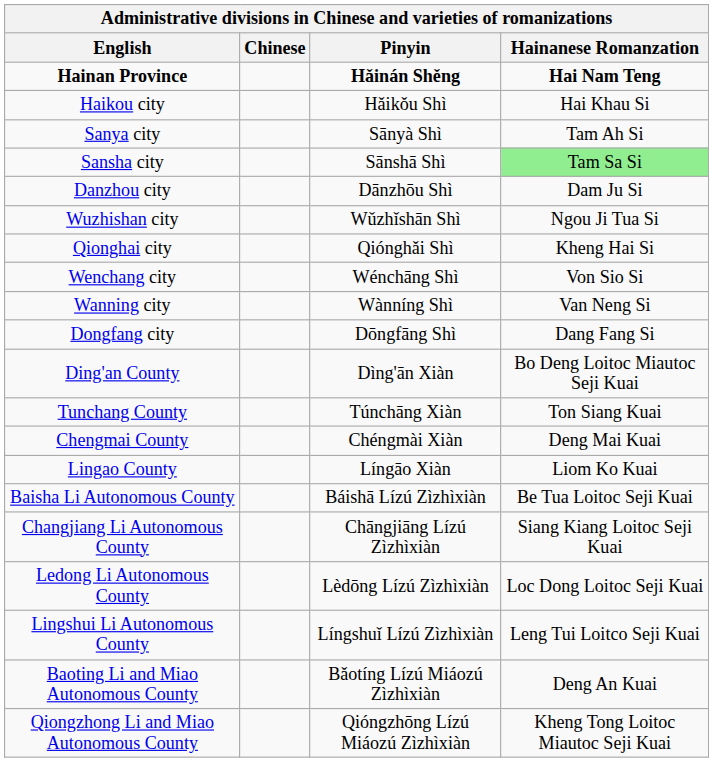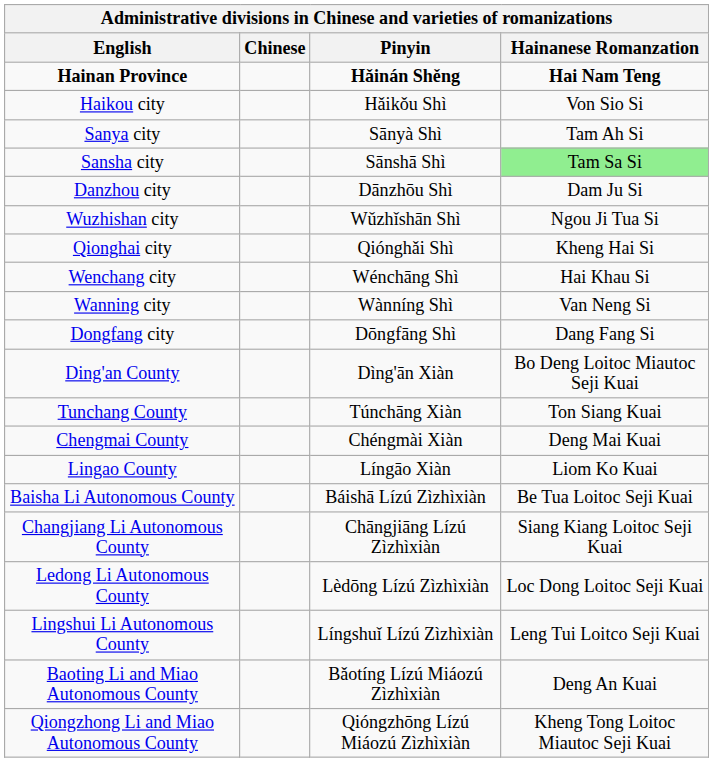Haikou city | Hainanese Romanzation: Hai Khau Si -> Von Sio Si
Wenchang city | Hainanese Romanzation: Von Sio Si -> Hai Khau Si
